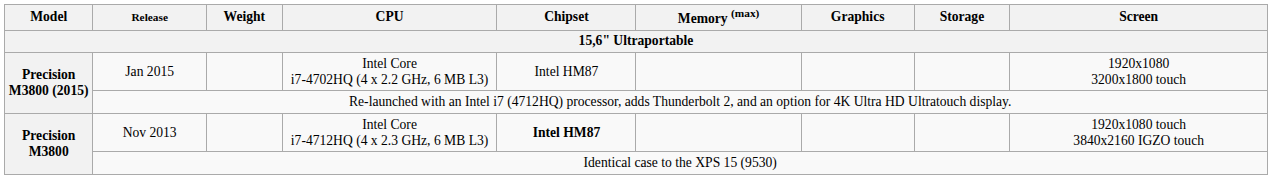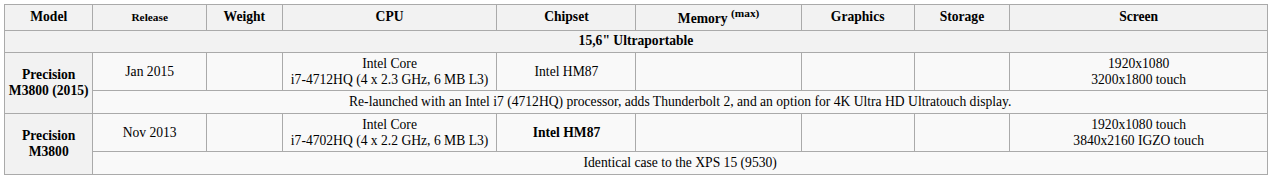Jan 2015 | CPU: Intel Core i7-4702HQ (4 x 2.2 GHz, 6 MB L3) -> Intel Core i7-4712HQ (4 x 2.3 GHz, 6 MB L3)
Nov 2013 | CPU: Intel Core i7-4712HQ (4 x 2.3 GHz, 6 MB L3) -> Intel Core i7-4702HQ (4 x 2.2 GHz, 6 MB L3)
